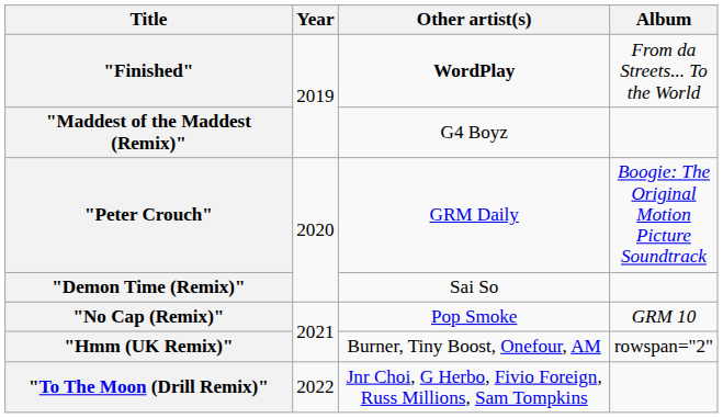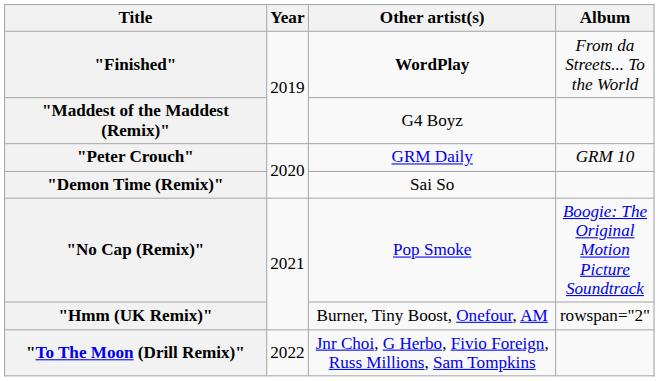"Peter Crouch" | Album: Boogie: The Original Motion Picture Soundtrack -> GRM 10
"No Cap (Remix)" | Album: GRM 10 -> Boogie: The Original Motion Picture Soundtrack
